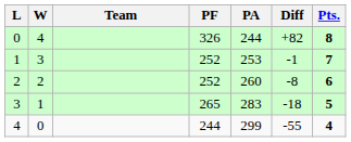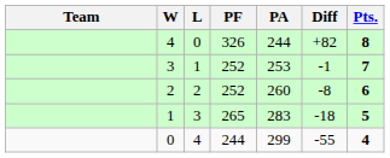columns swapped: Team <-> L
